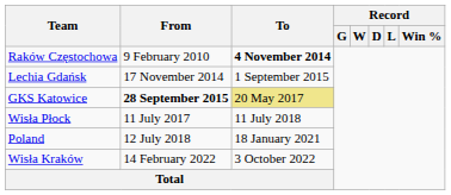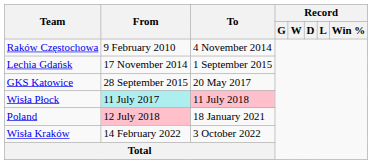Raków Częstochowa | To: bold -> normal
GKS Katowice | From: bold -> normal
GKS Katowice | To: khaki background -> no background
Wisła Płock | From: no background -> paleturquoise background
Wisła Płock | To: no background -> pink background
Poland | From: no background -> pink background
